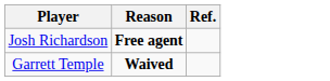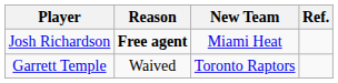+ column: New Team | Miami Heat | Toronto Raptors
Garrett Temple | Reason: bold -> normal
